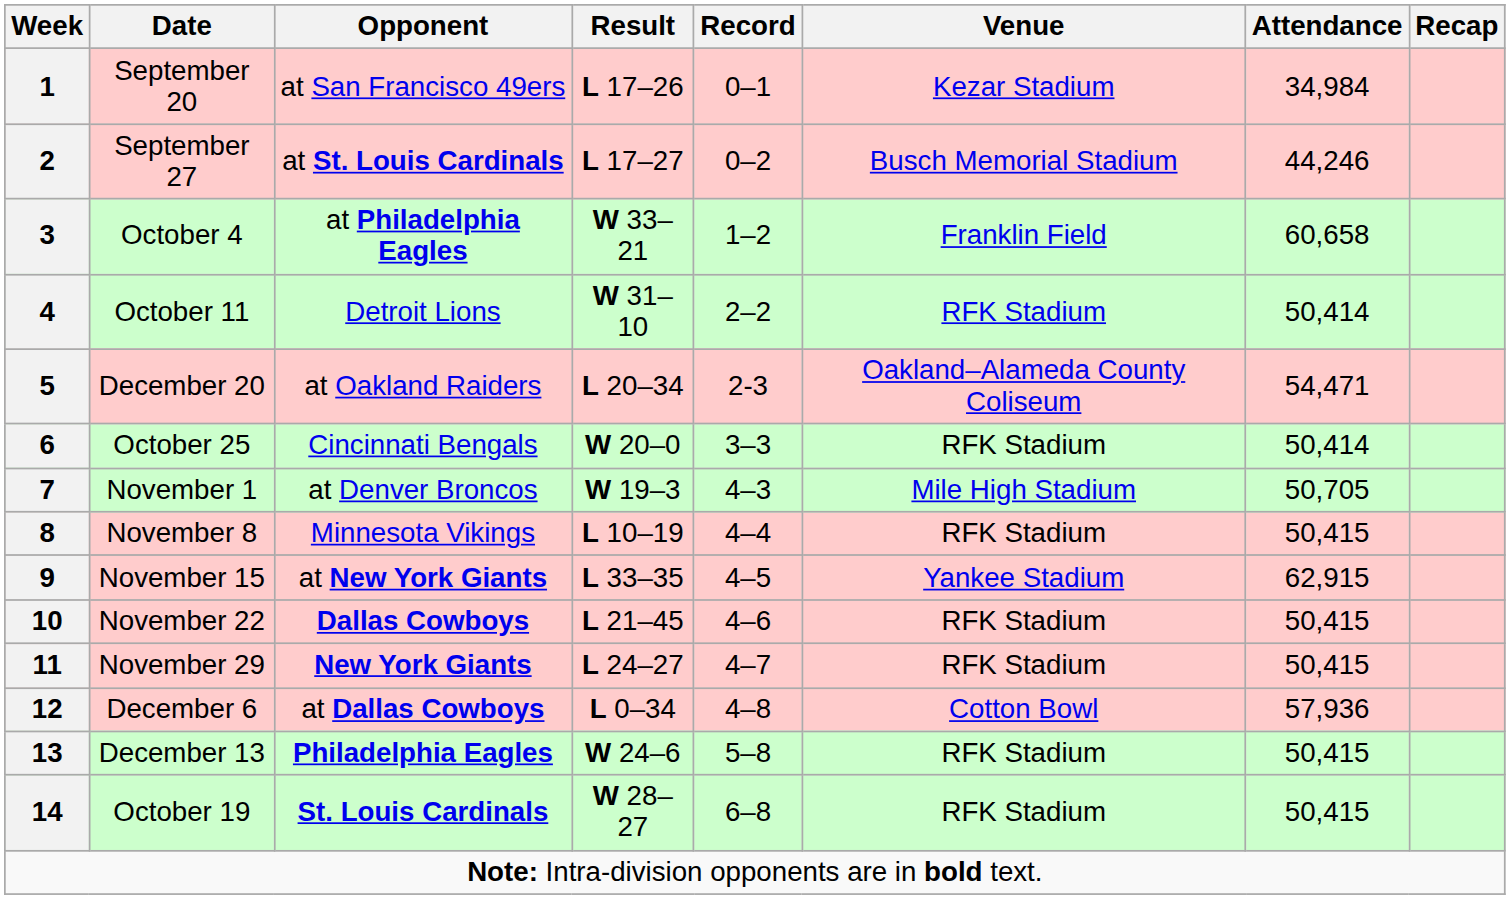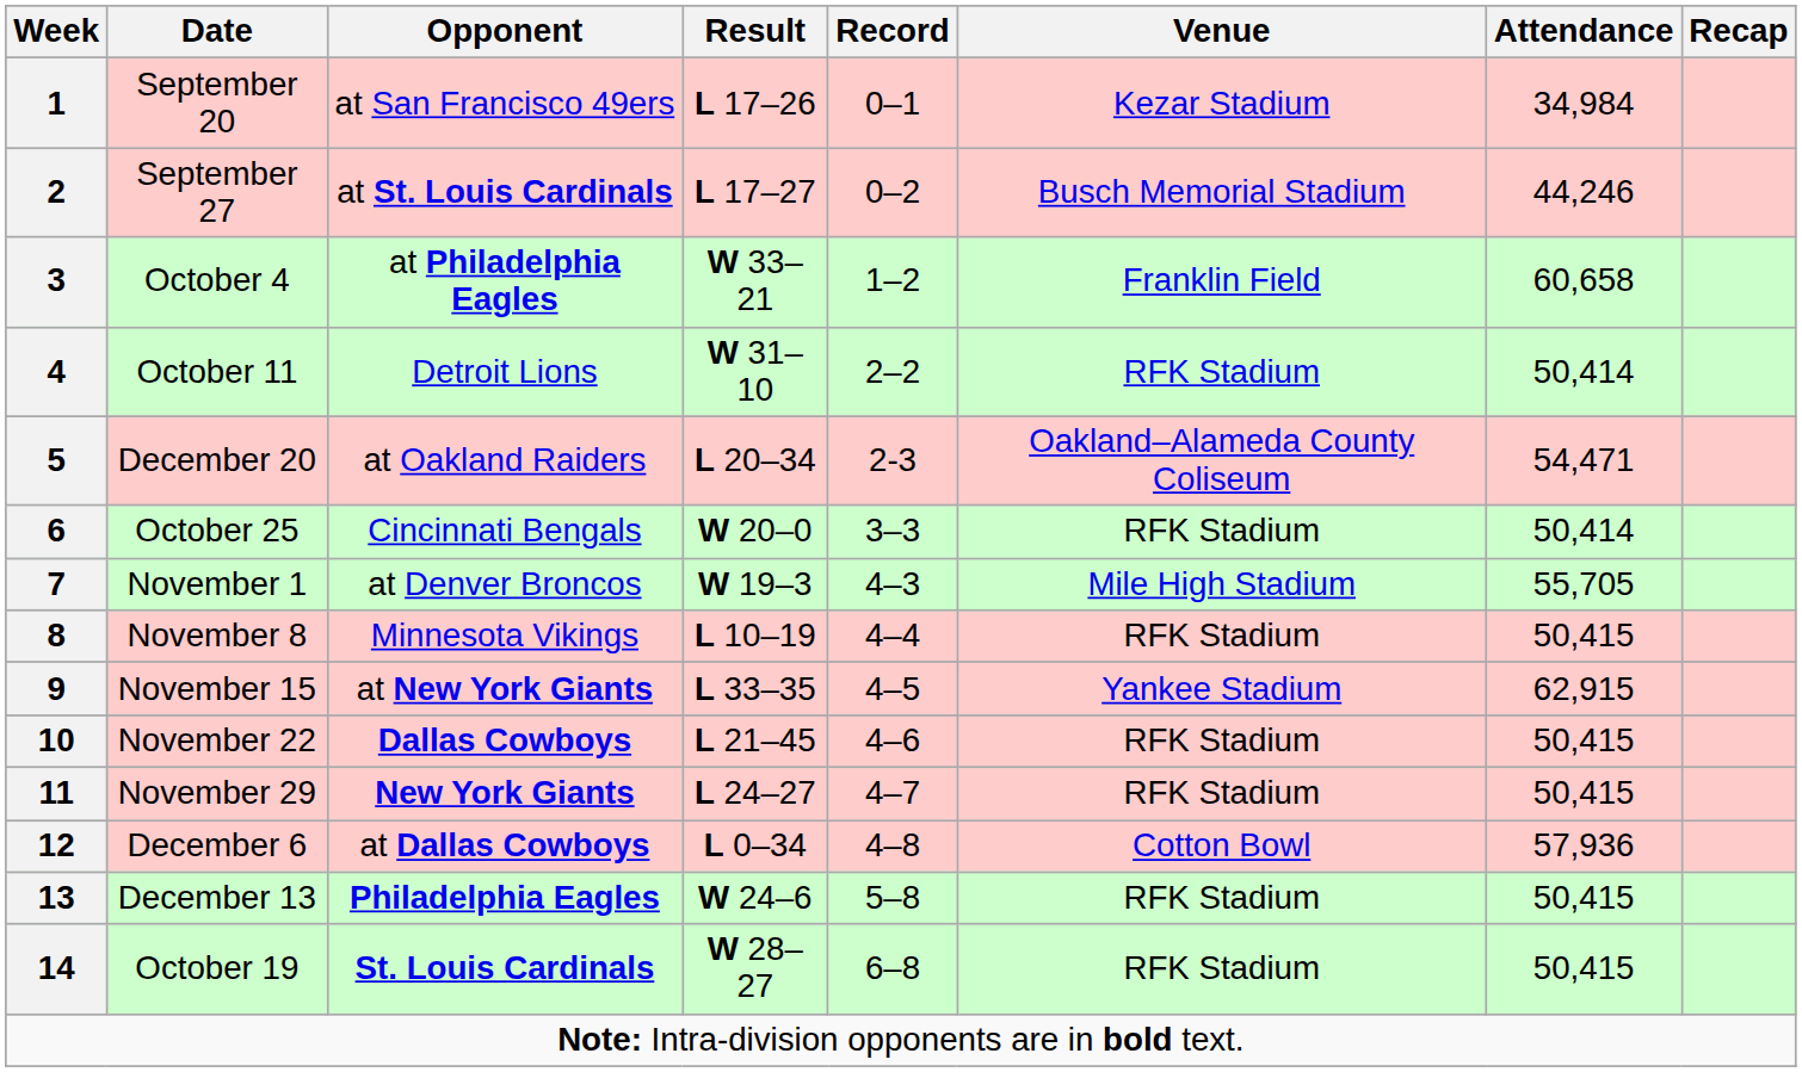7 | Attendance: 50,705 -> 55,705
